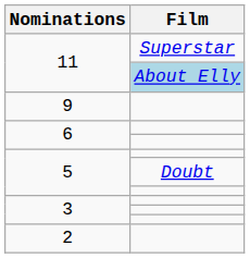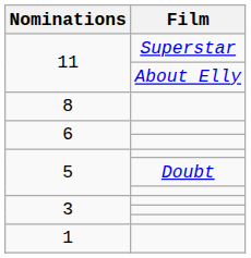row 3 | Film: lightblue background -> no background
row 4 | Nominations: 9 -> 8
row 13 | Nominations: 2 -> 1
